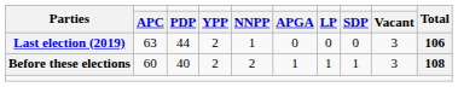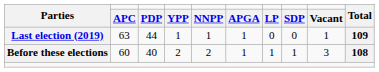Last election (2019) | YPP: 2 -> 1
Last election (2019) | APGA: 0 -> 1
Last election (2019) | Vacant: 3 -> 1
Last election (2019) | Total: 106 -> 109
